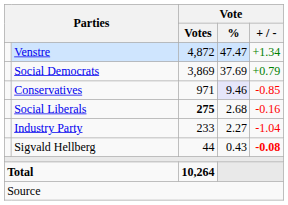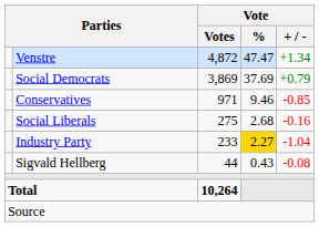Conservatives | Vote / %: lavender background -> no background
Social Liberals | Vote / Votes: bold -> normal
Industry Party | Vote / %: no background -> gold background
Sigvald Hellberg | Vote / + / -: bold -> normal
